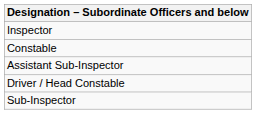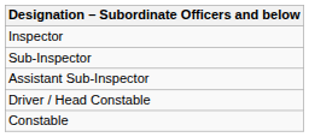row 3 | column 1: Constable -> Sub-Inspector
row 6 | column 1: Sub-Inspector -> Constable
